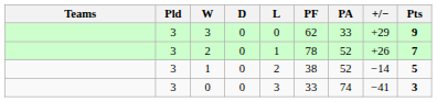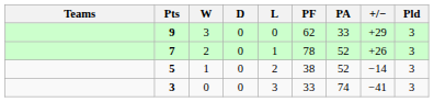columns swapped: Pld <-> Pts
